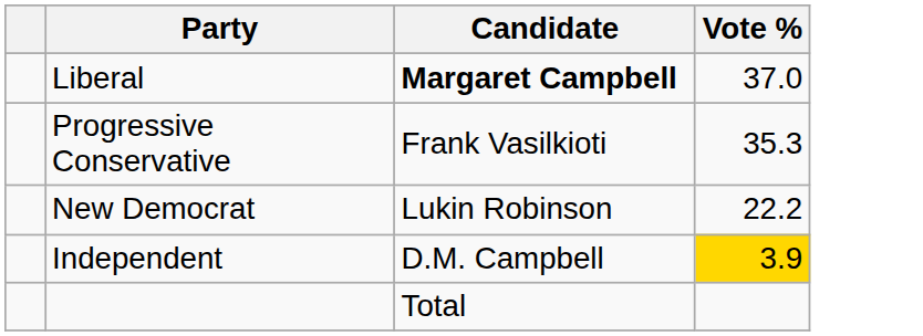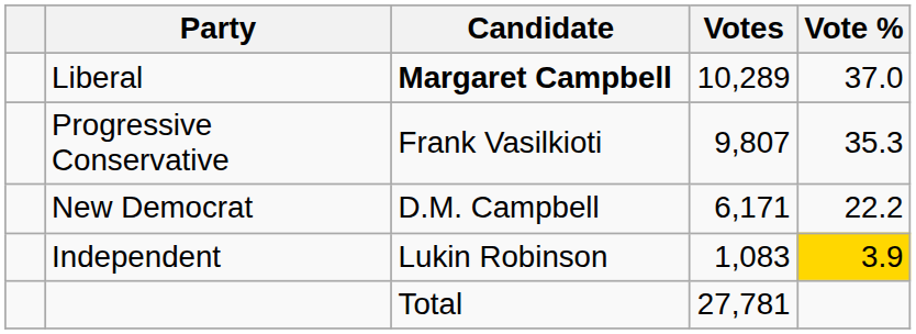+ column: Votes | 10,289 | 9,807 | 6,171 | 1,083 | 27,781
New Democrat | Candidate: Lukin Robinson -> D.M. Campbell
Independent | Candidate: D.M. Campbell -> Lukin Robinson
